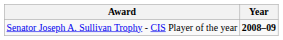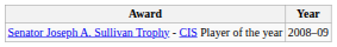Senator Joseph A. Sullivan Trophy - CIS Player of the year | Year: bold -> normal
